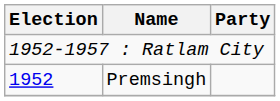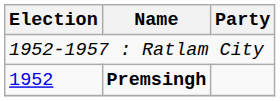1952 | Name: normal -> bold
